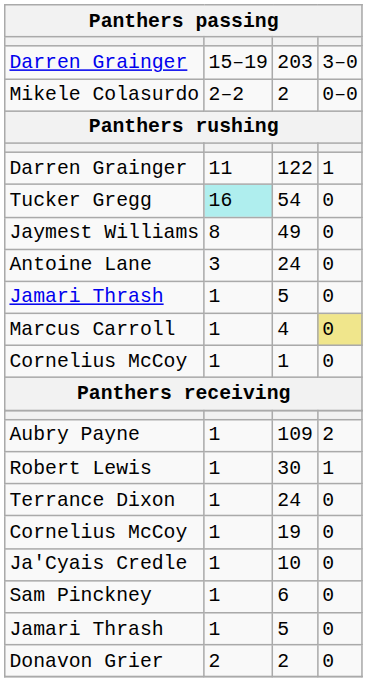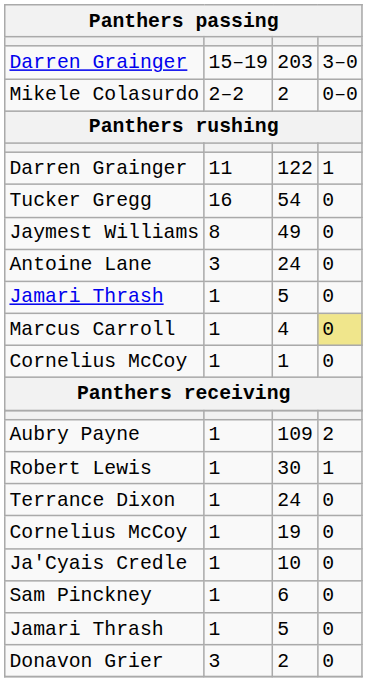Tucker Gregg | column 2: paleturquoise background -> no background
Donavon Grier | column 2: 2 -> 3
